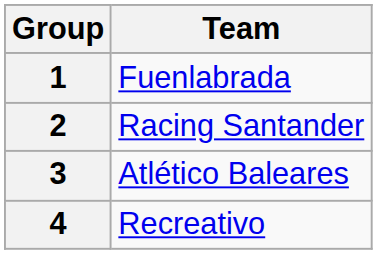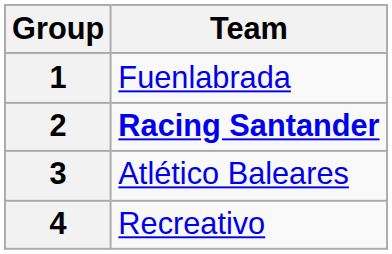2 | Team: normal -> bold
